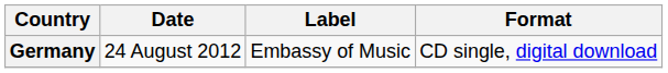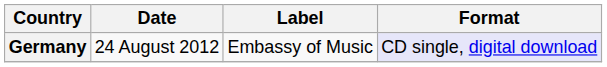Germany | Format: no background -> lavender background
